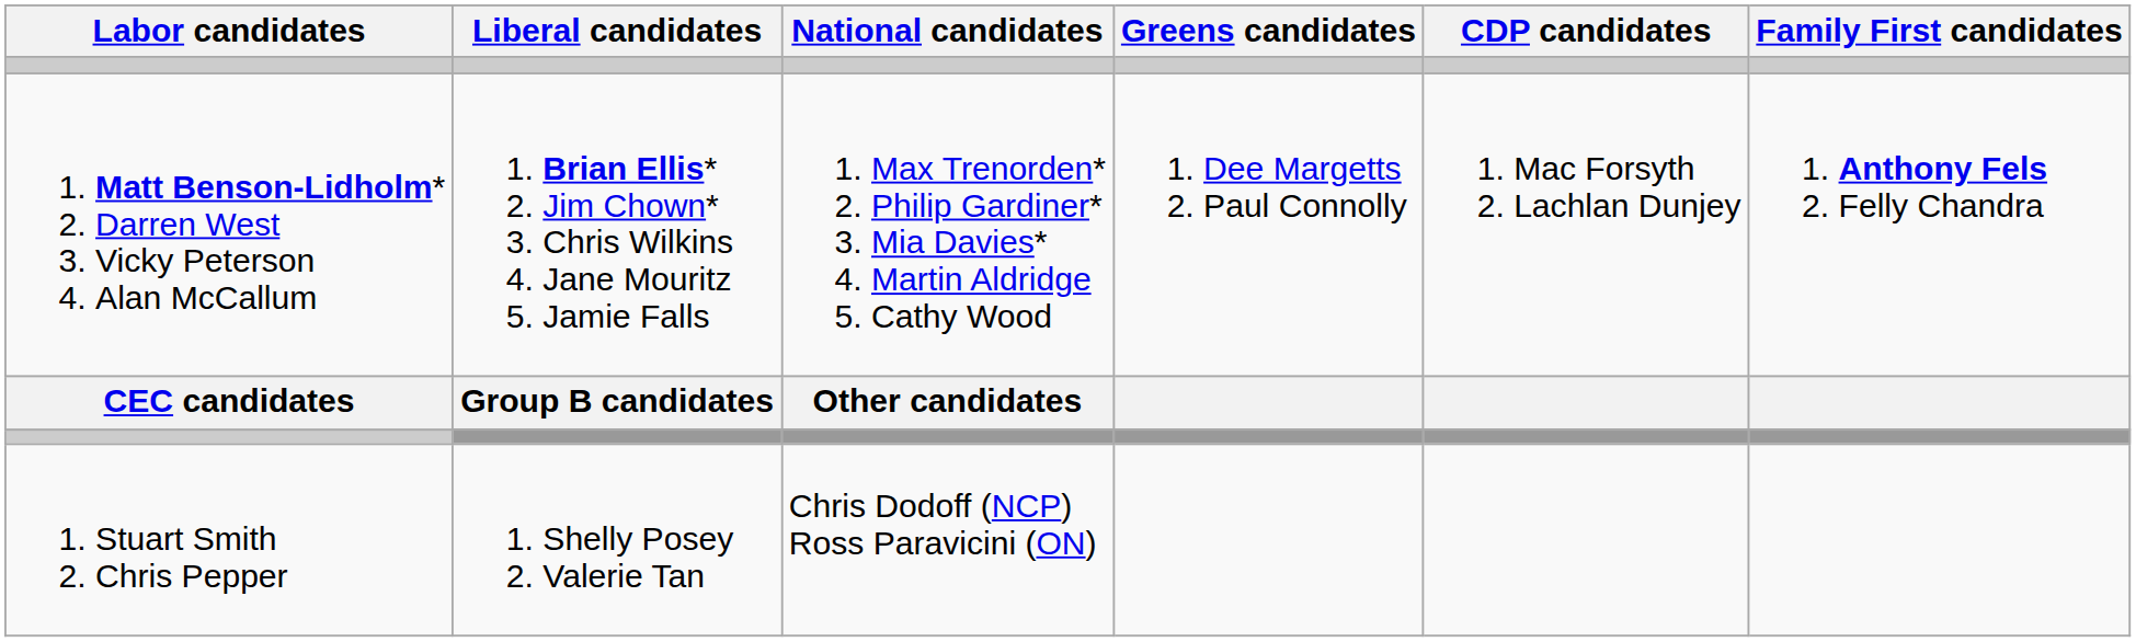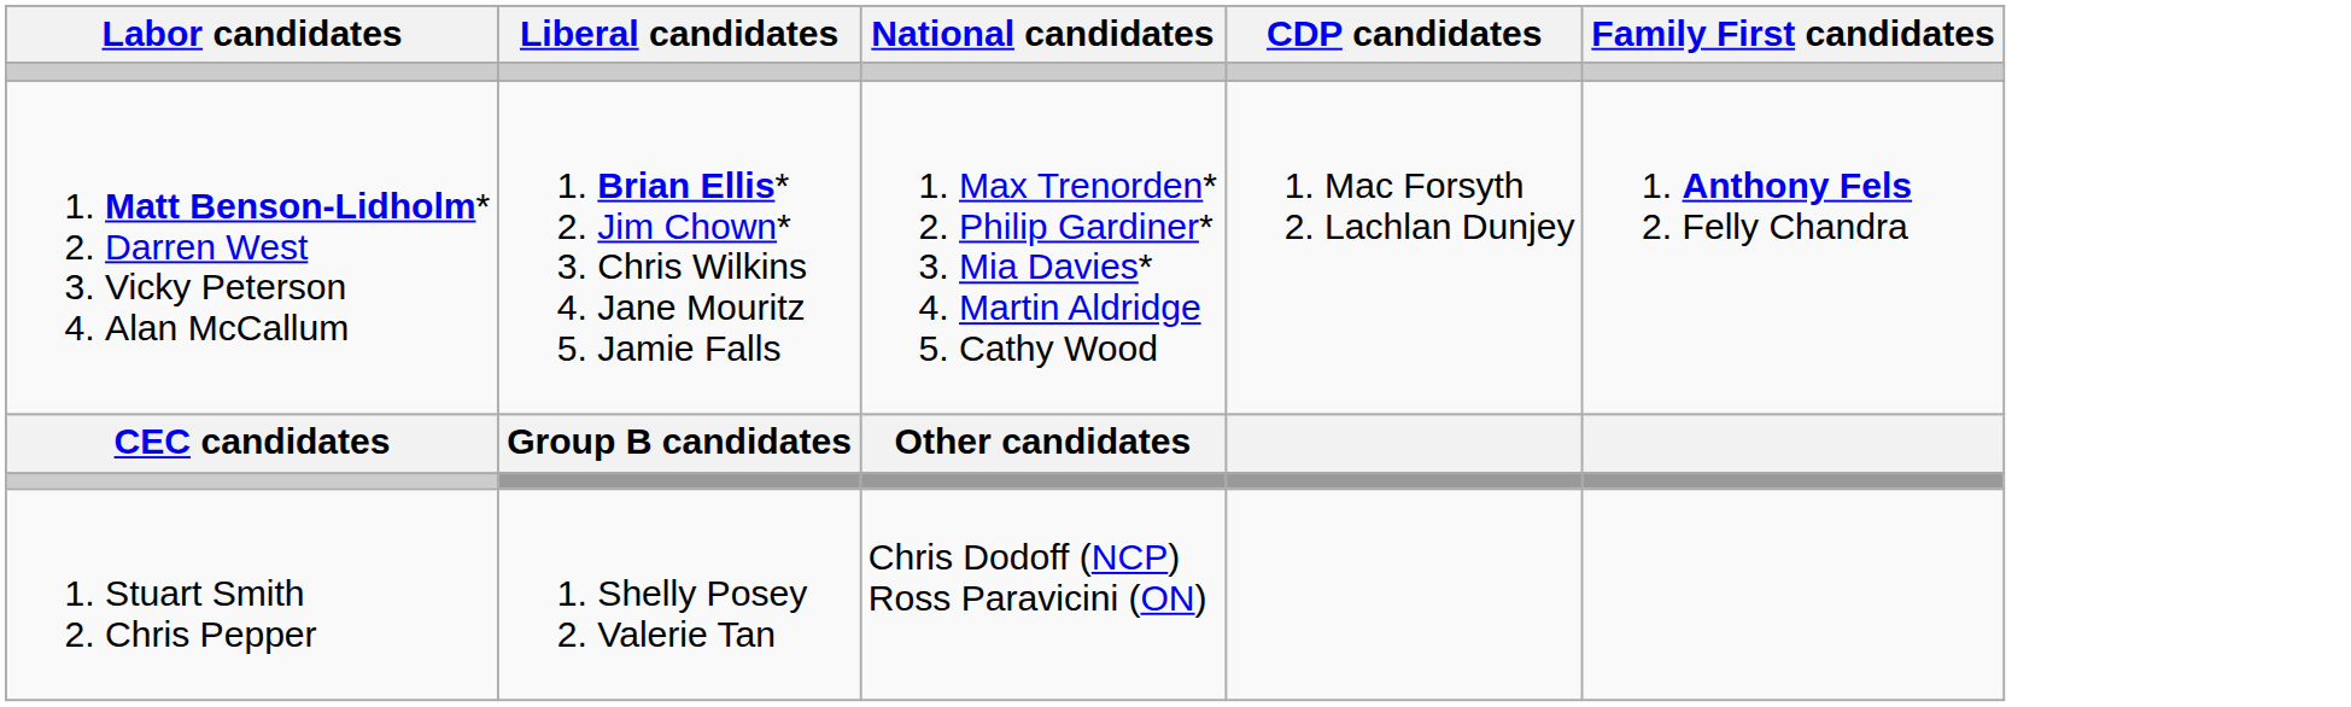- column: Greens candidates | Dee Margetts Paul Connolly
